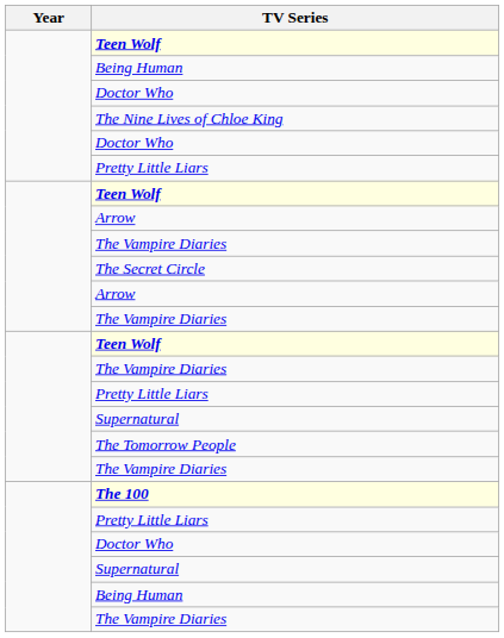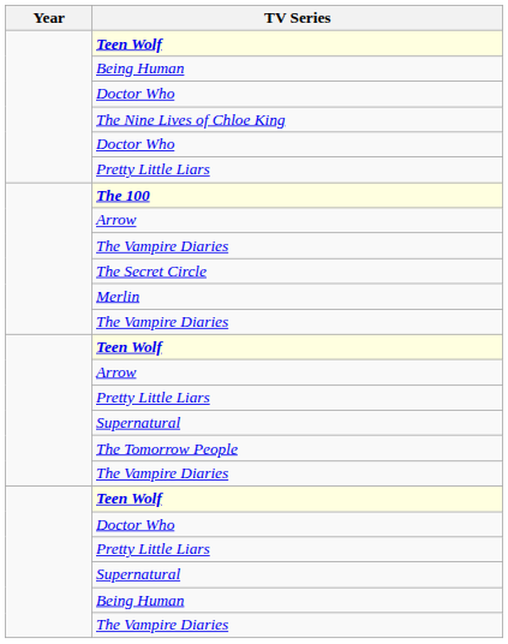row 8 | TV Series: Teen Wolf -> The 100
row 12 | TV Series: Arrow -> Merlin
row 15 | TV Series: The Vampire Diaries -> Arrow
row 20 | TV Series: The 100 -> Teen Wolf
row 21 | TV Series: Pretty Little Liars -> Doctor Who
row 22 | TV Series: Doctor Who -> Pretty Little Liars
